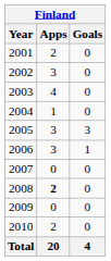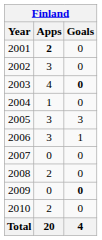2001 | Apps: normal -> bold
2003 | Goals: normal -> bold
2008 | Apps: bold -> normal
2009 | Goals: normal -> bold
